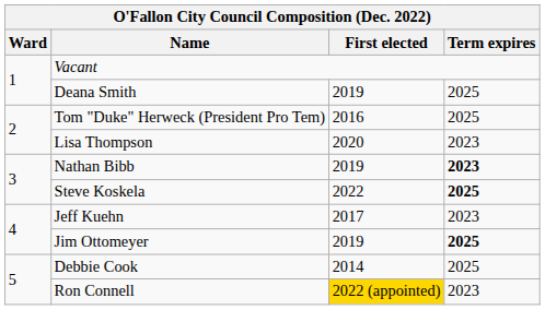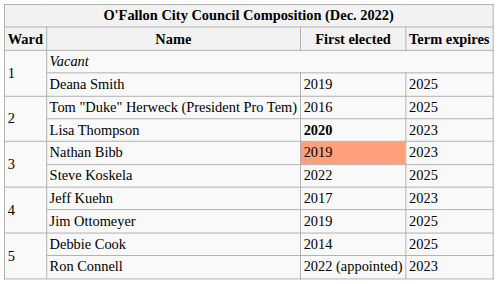Lisa Thompson | First elected: normal -> bold
Nathan Bibb | First elected: no background -> lightsalmon background
Nathan Bibb | Term expires: bold -> normal
Steve Koskela | Term expires: bold -> normal
Jim Ottomeyer | Term expires: bold -> normal
Ron Connell | First elected: gold background -> no background
